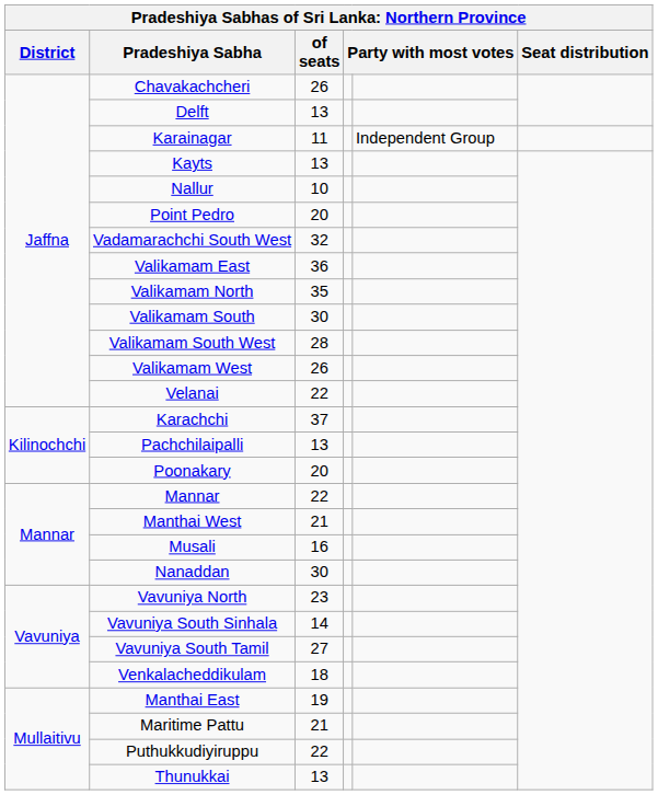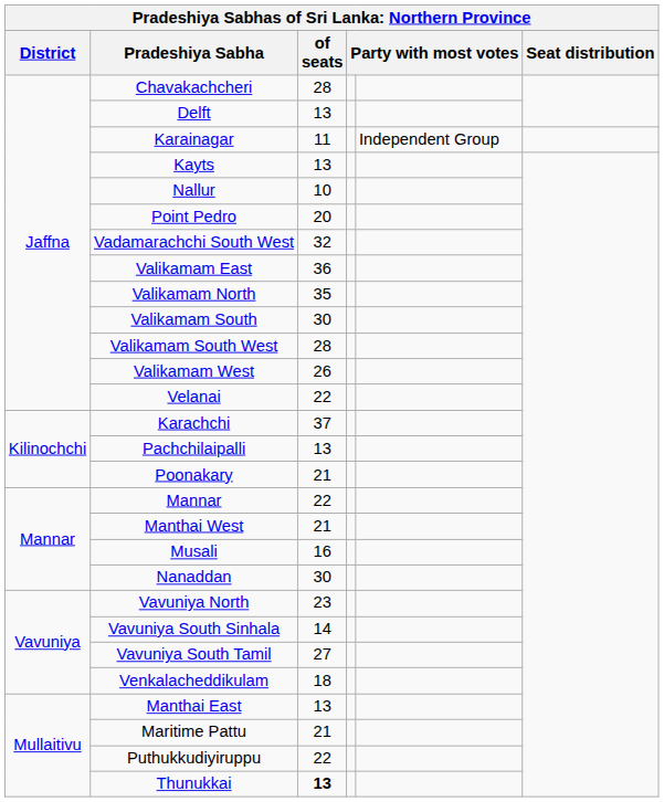Chavakachcheri | of seats: 26 -> 28
Poonakary | of seats: 20 -> 21
Manthai East | of seats: 19 -> 13
Thunukkai | of seats: normal -> bold
